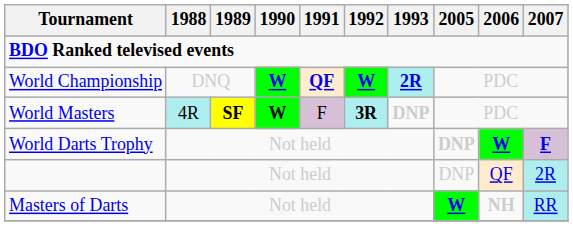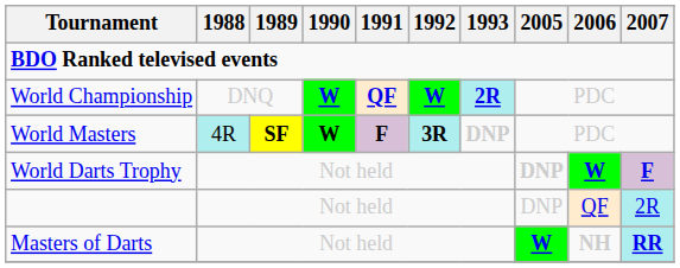World Masters | 1991: normal -> bold
Masters of Darts | 2007: normal -> bold
